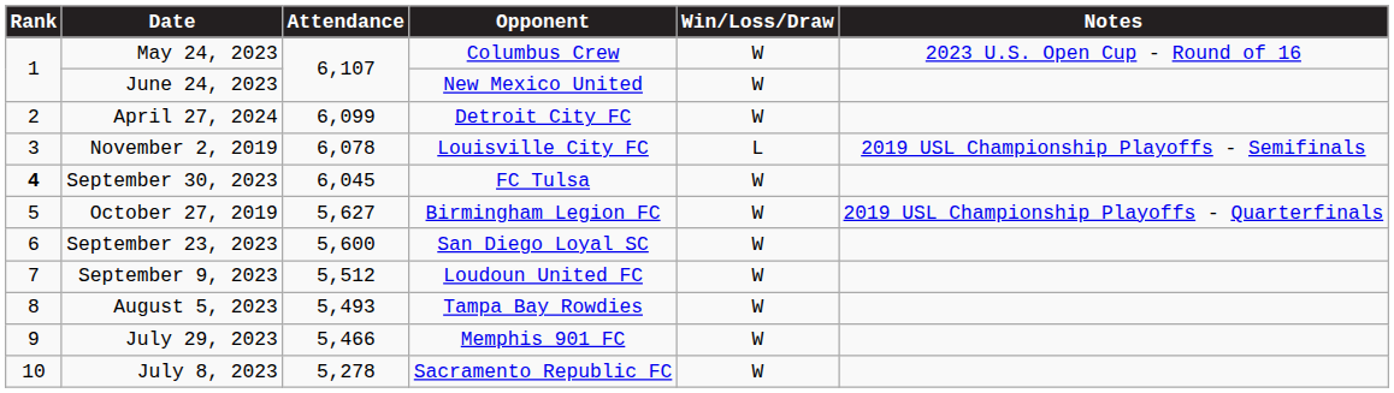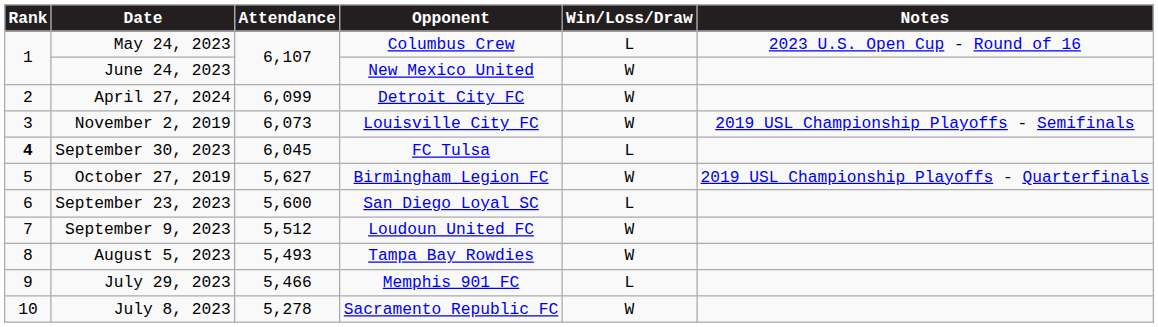May 24, 2023 | Win/Loss/Draw: W -> L
November 2, 2019 | Attendance: 6,078 -> 6,073
November 2, 2019 | Win/Loss/Draw: L -> W
September 30, 2023 | Win/Loss/Draw: W -> L
September 23, 2023 | Win/Loss/Draw: W -> L
July 29, 2023 | Win/Loss/Draw: W -> L
